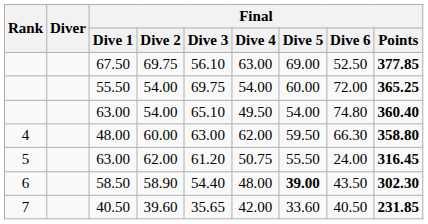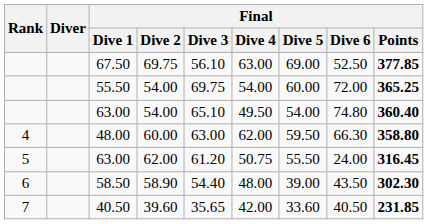58.50 | Final / Dive 5: bold -> normal
